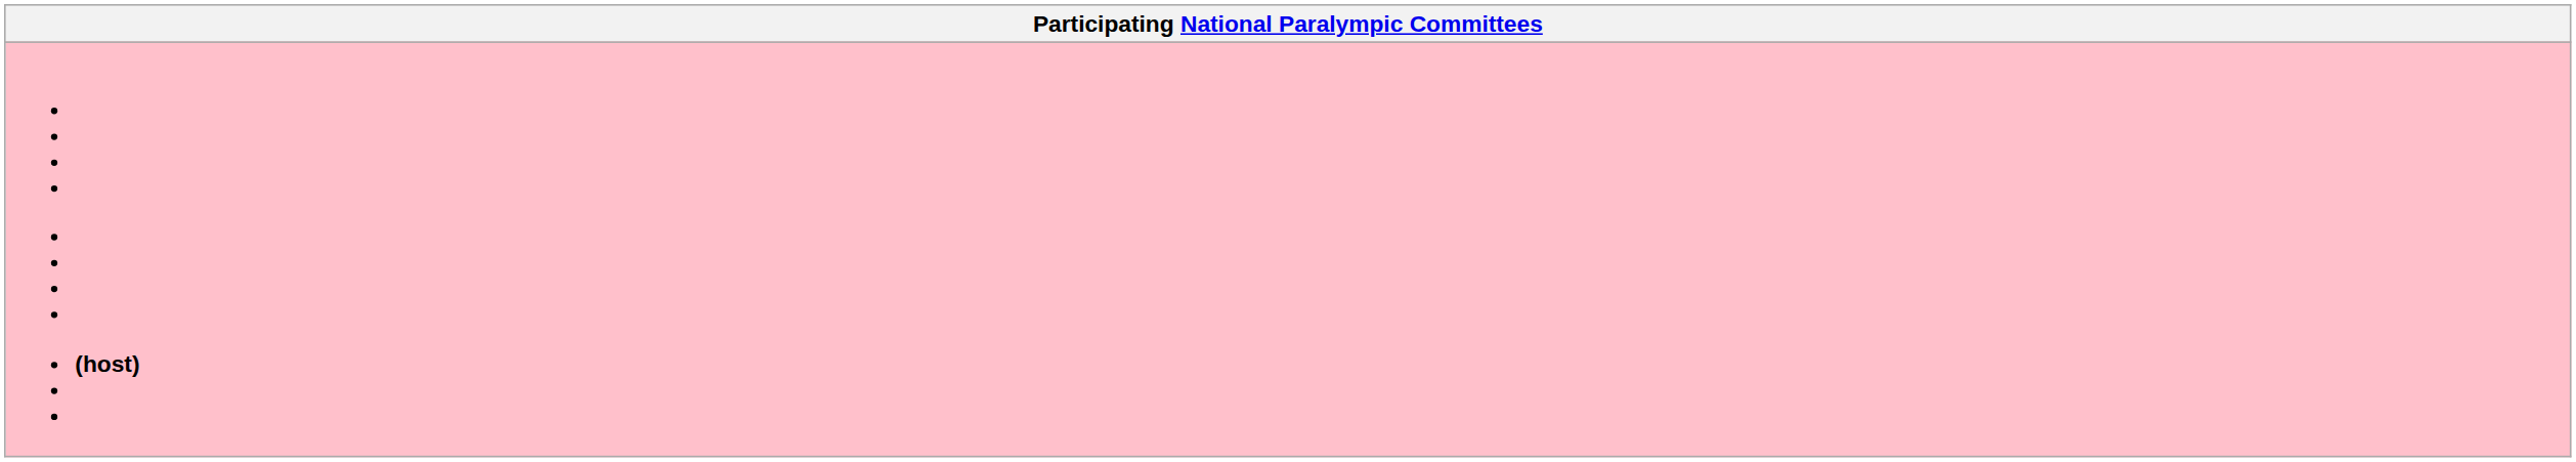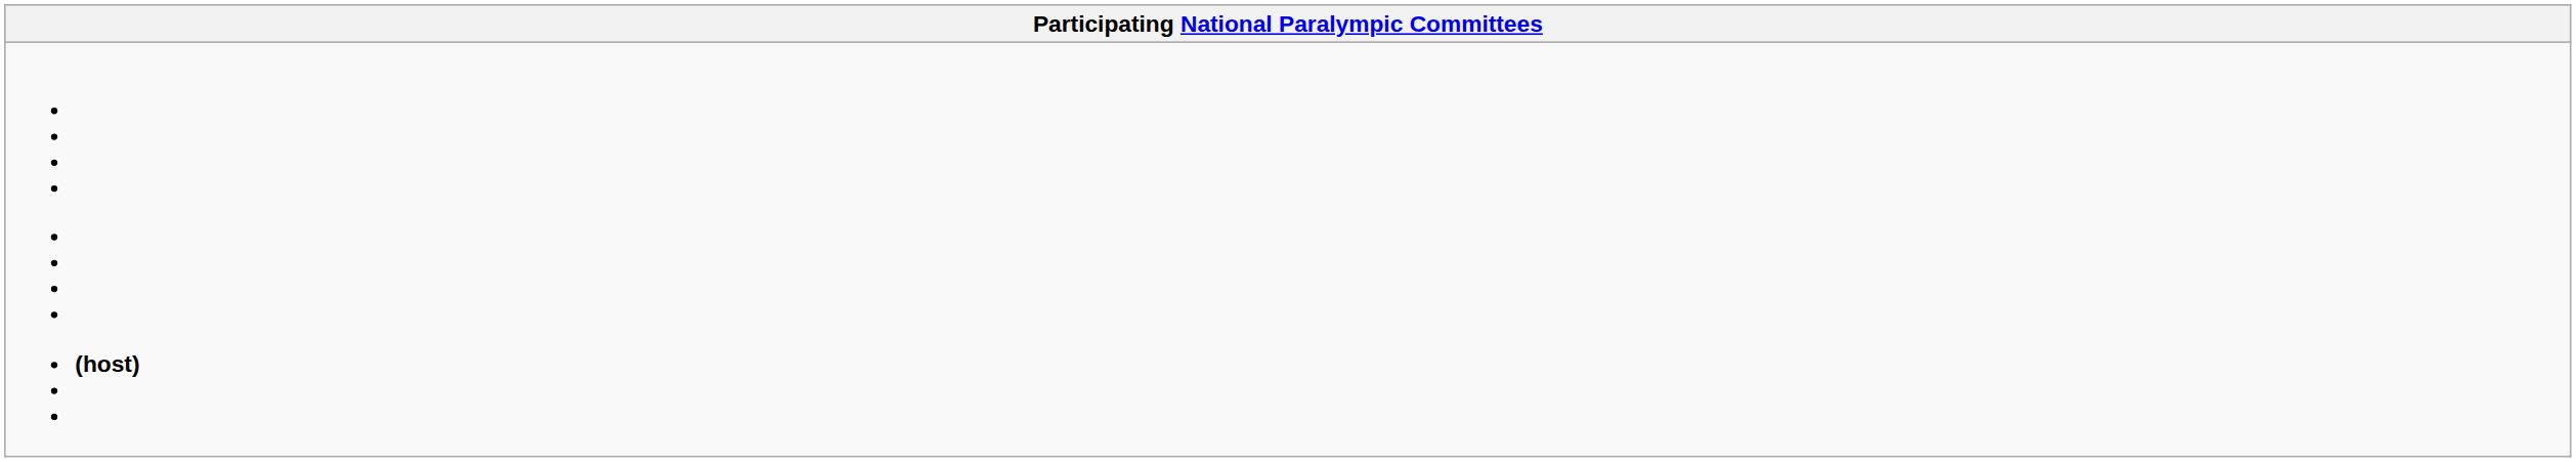row 2 | column 1: pink background -> no background
